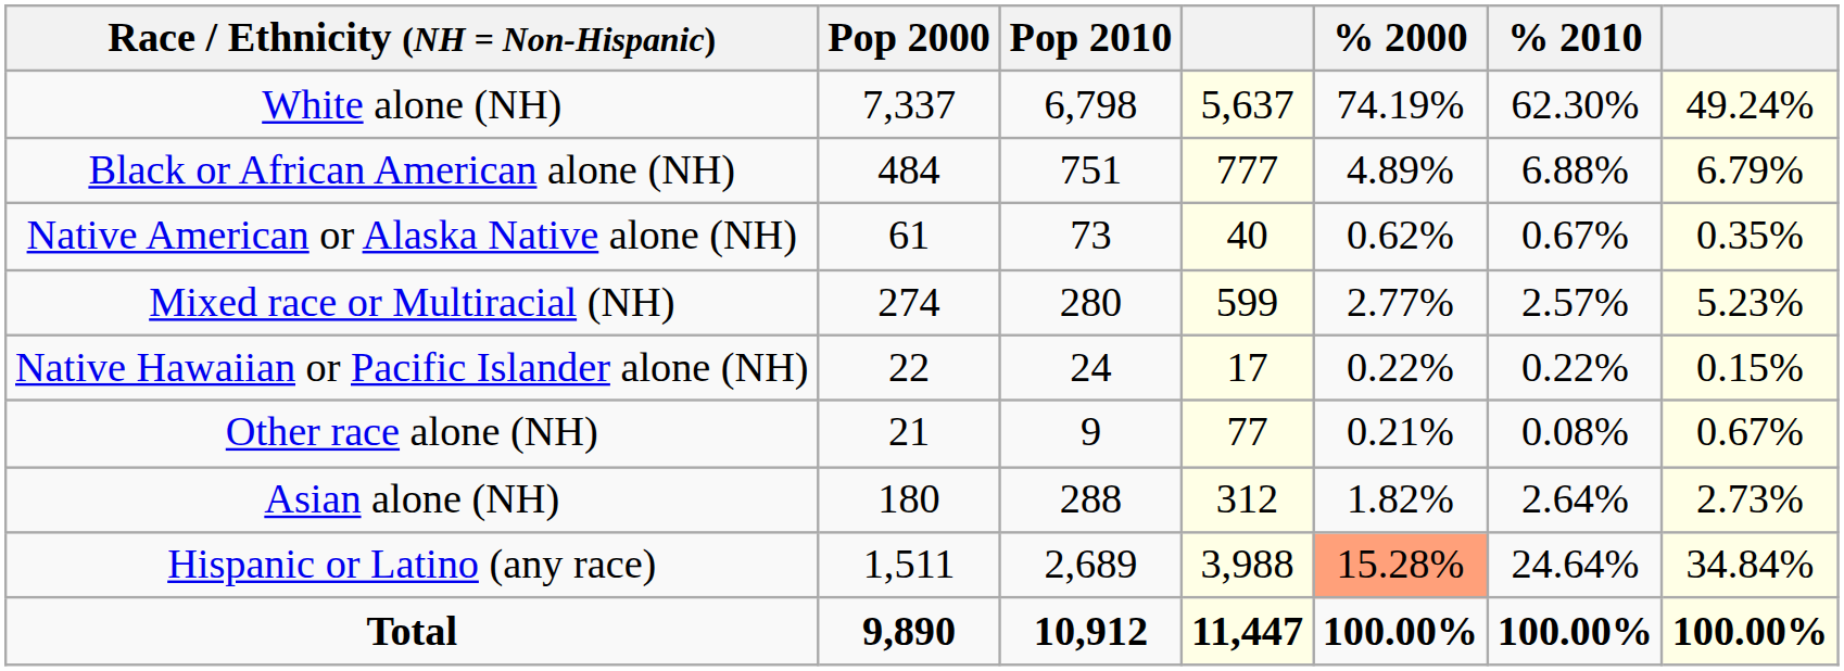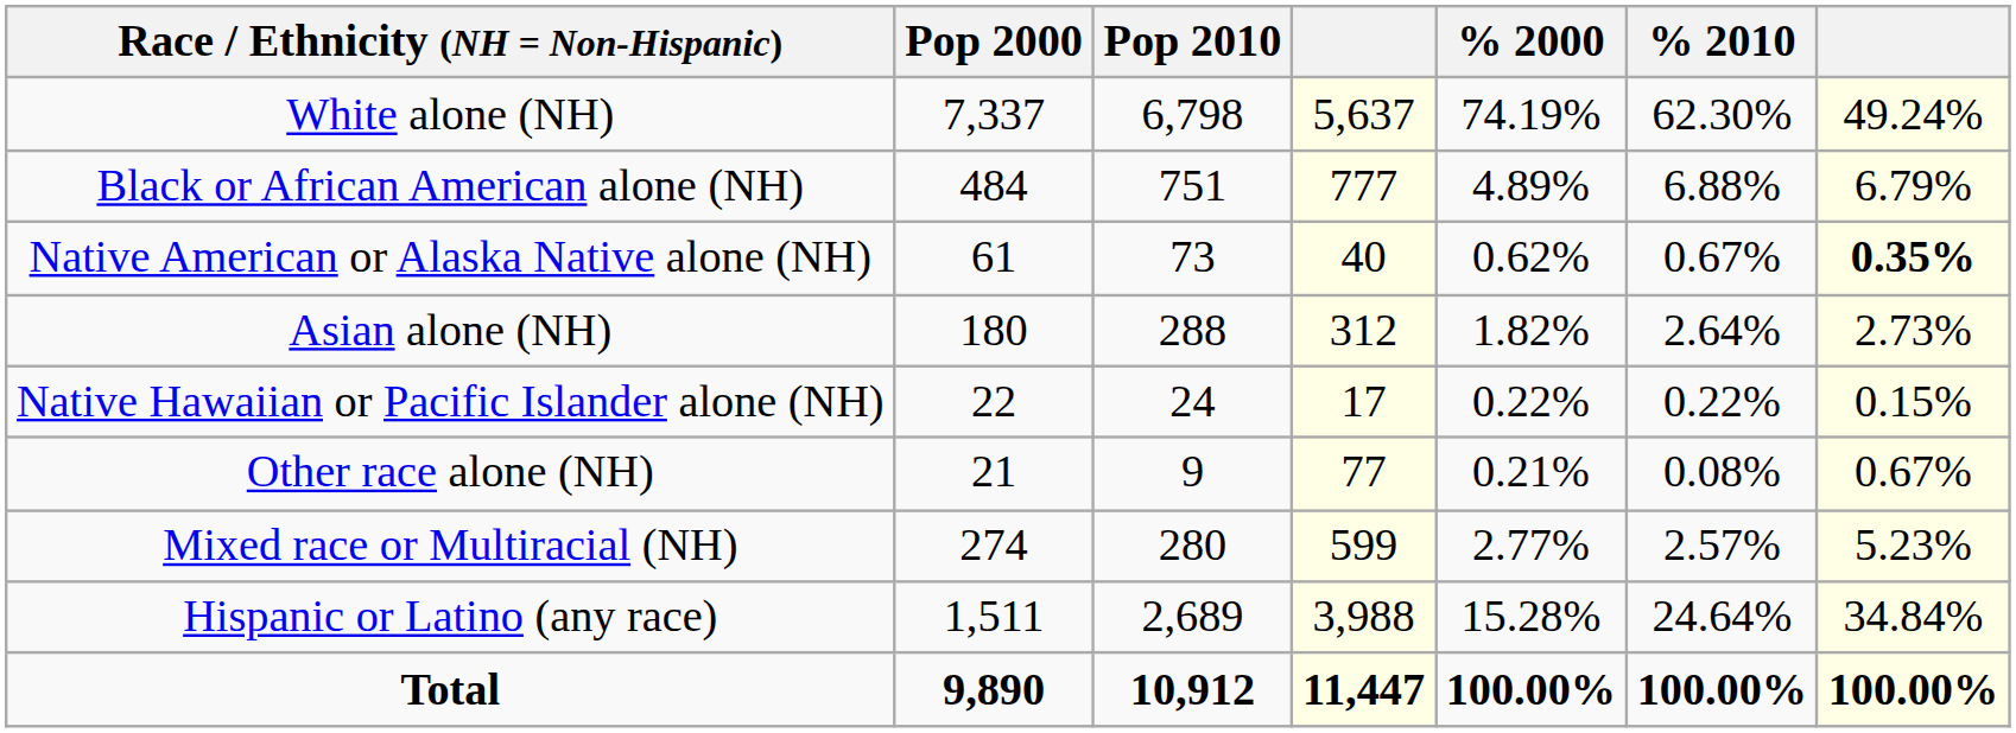Native American or Alaska Native alone (NH) | column 7: normal -> bold
rows swapped: Asian alone (NH) <-> Mixed race or Multiracial (NH)
Hispanic or Latino (any race) | % 2000: lightsalmon background -> no background
